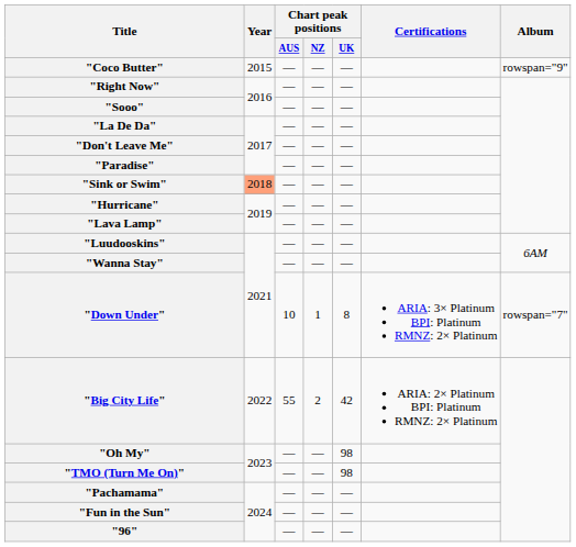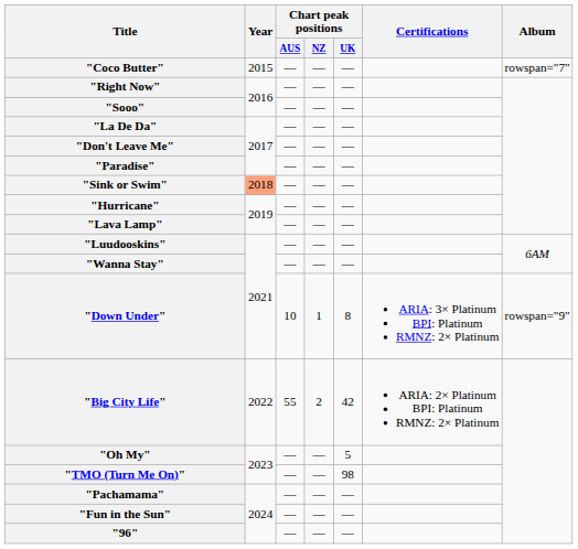"Coco Butter" | Album: rowspan="9" -> rowspan="7"
"Down Under" | Album: rowspan="7" -> rowspan="9"
"Oh My" | Chart peak positions / UK: 98 -> 5
